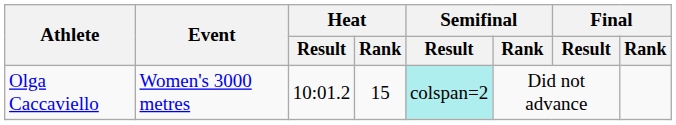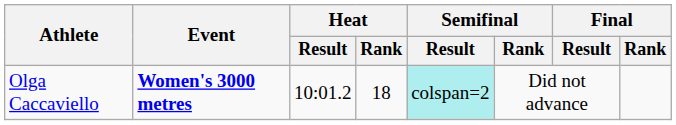Olga Caccaviello | Event: normal -> bold
Olga Caccaviello | Heat / Rank: 15 -> 18
